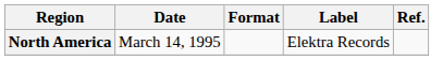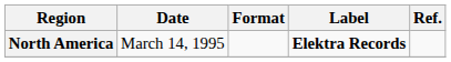North America | Label: normal -> bold
